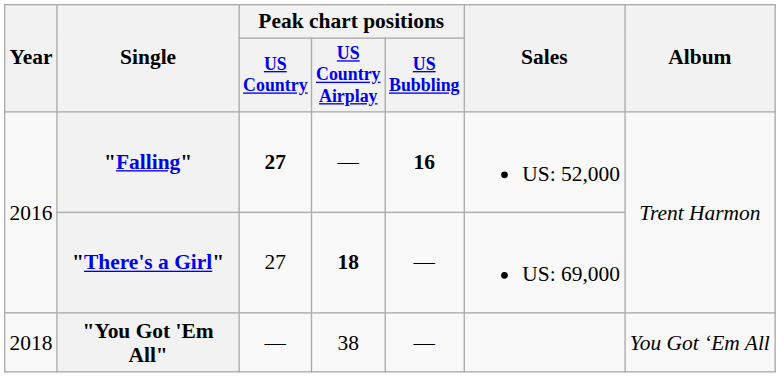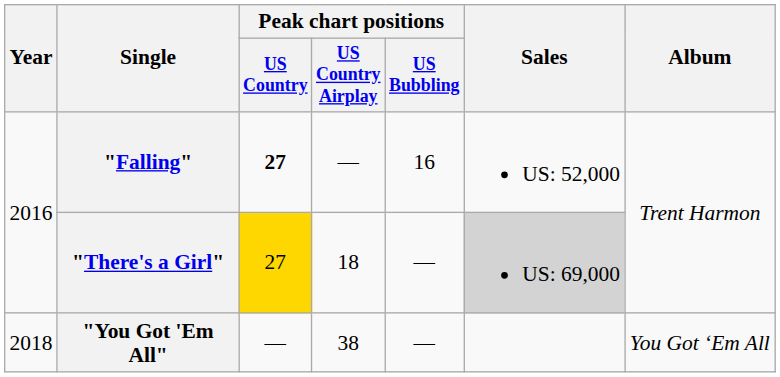"Falling" | Peak chart positions / US Bubbling: bold -> normal
"There's a Girl" | Peak chart positions / US Country: no background -> gold background
"There's a Girl" | Peak chart positions / US Country Airplay: bold -> normal
"There's a Girl" | Sales: no background -> lightgrey background
